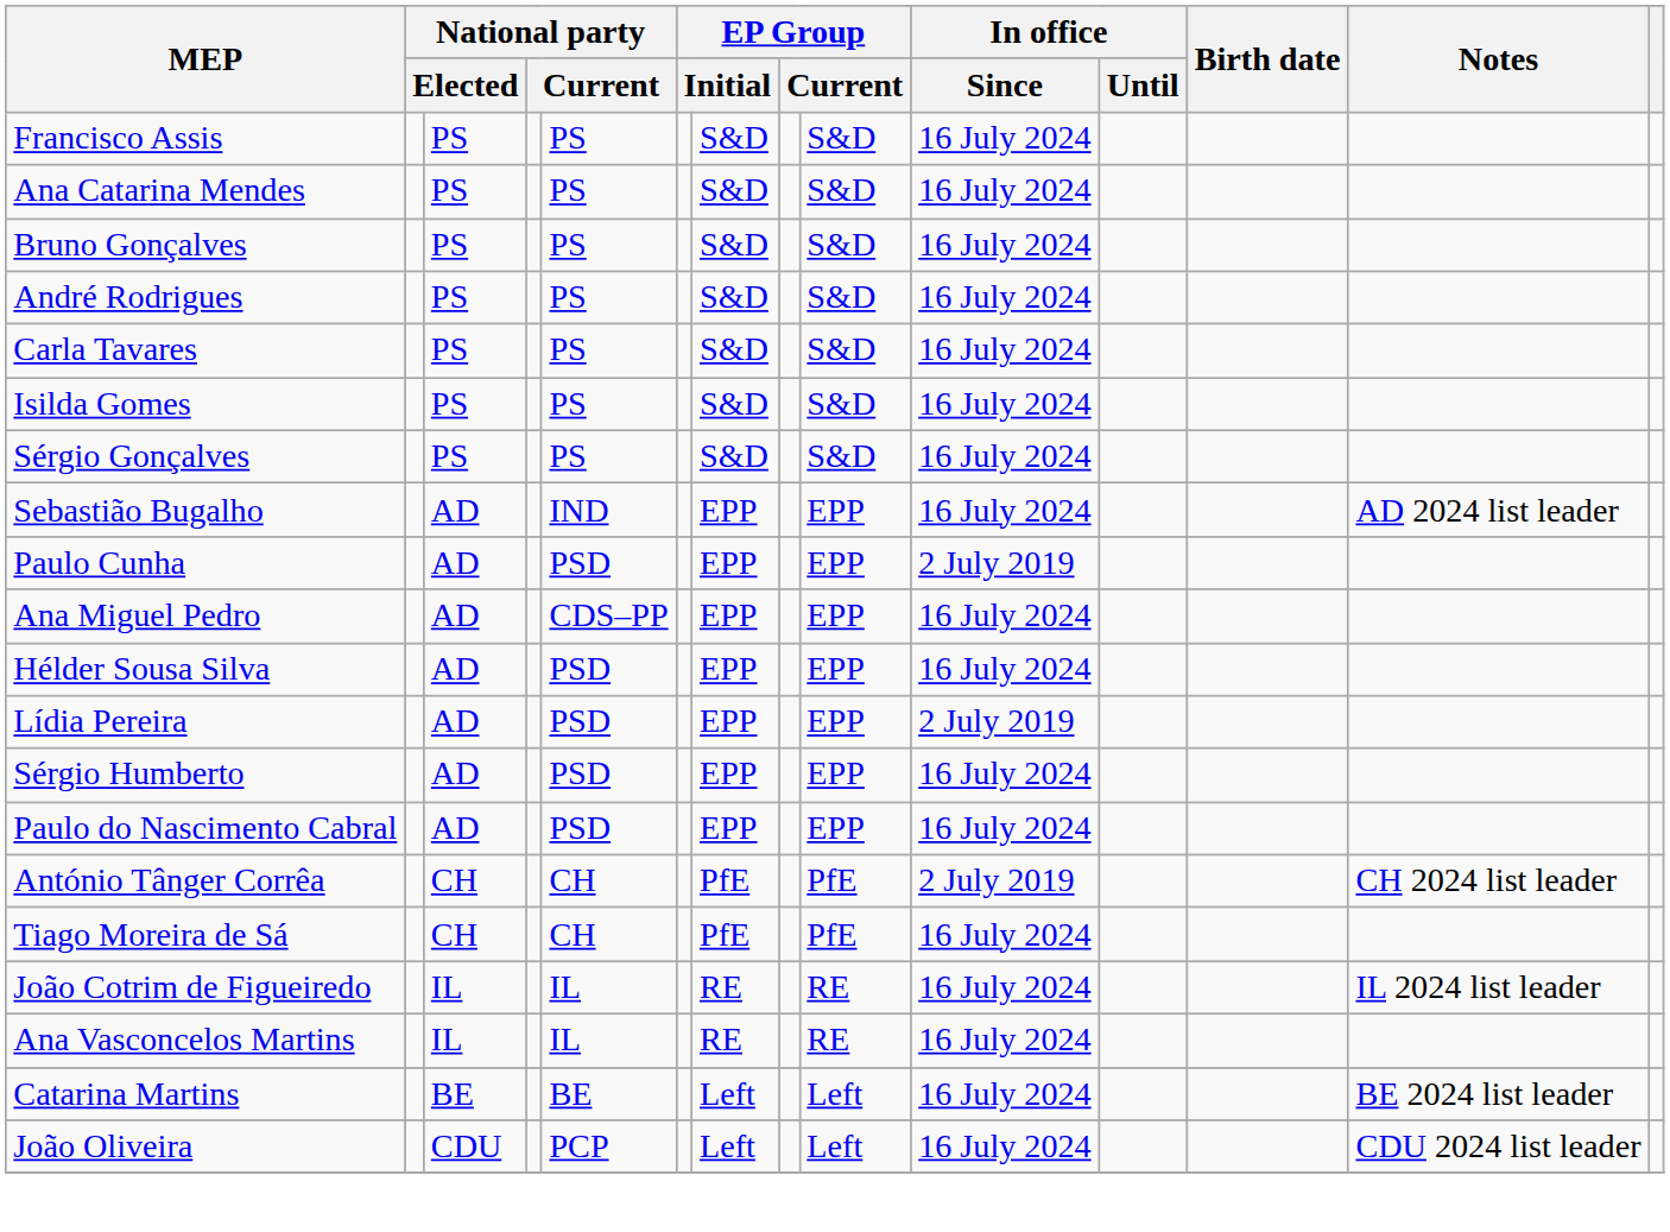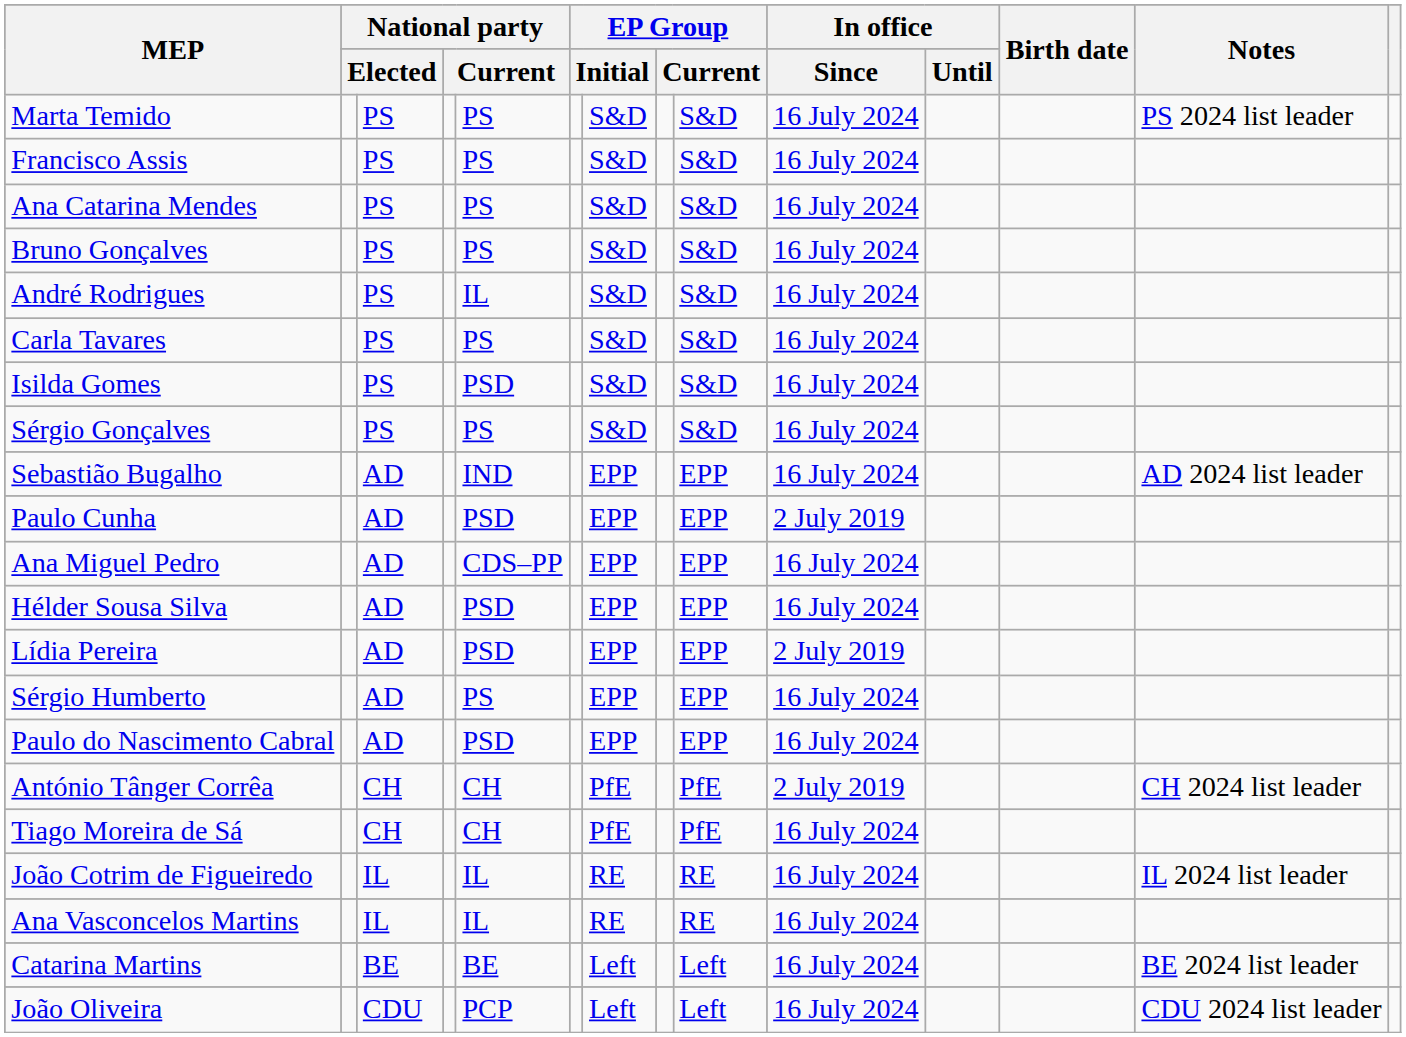+ row: Marta Temido | PS | PS | S&D | S&D | 16 July 2024 | PS 2024 list leader
André Rodrigues | column 5: PS -> IL
Isilda Gomes | column 5: PS -> PSD
Sérgio Humberto | column 5: PSD -> PS
